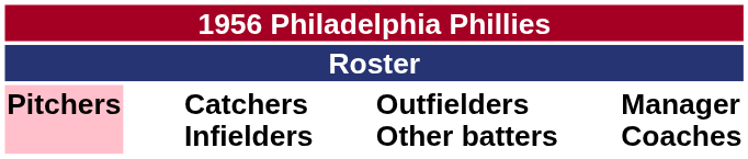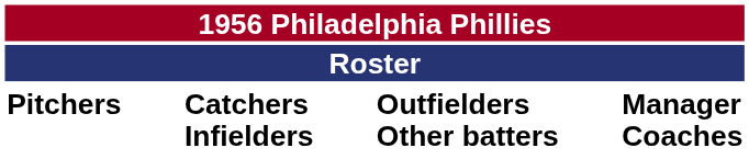Pitchers | column 1: pink background -> no background
